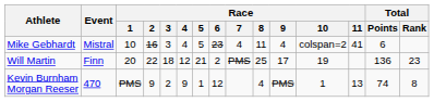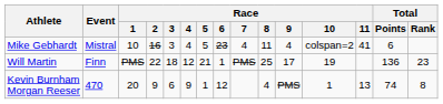Will Martin | Race / 1: 20 -> PMS
Will Martin | Race / 6: 2 -> 1
Kevin Burnham Morgan Reeser | Race / 1: PMS -> 20
Kevin Burnham Morgan Reeser | Race / 3: 2 -> 6
